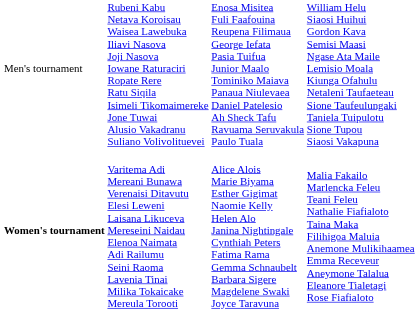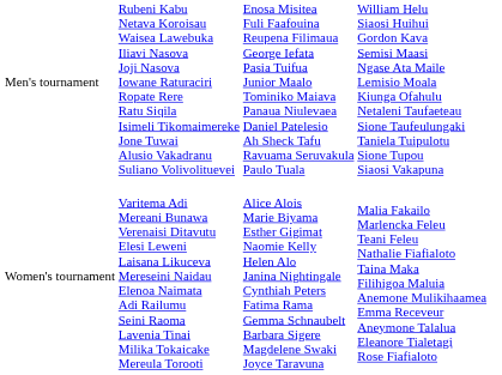Women's tournament | column 1: bold -> normal
